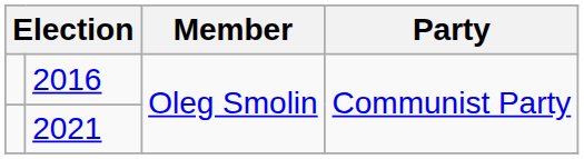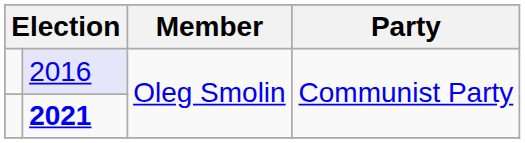2016 | column 2: no background -> lavender background
2021 | column 2: normal -> bold
